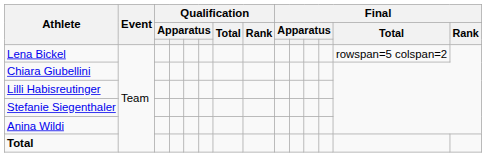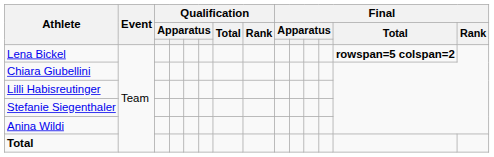Lena Bickel | Final / Total: normal -> bold
